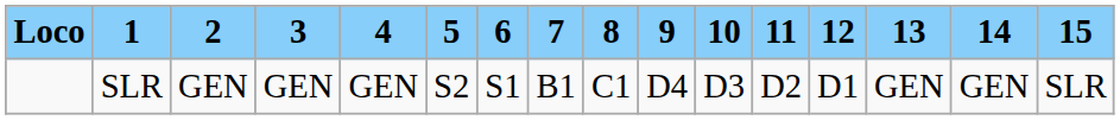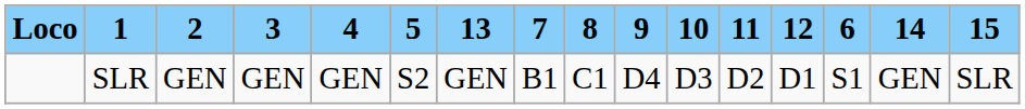columns swapped: 6 <-> 13
